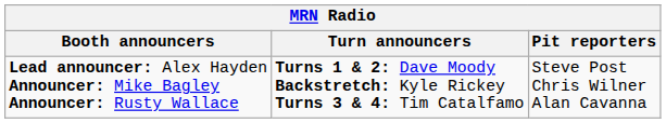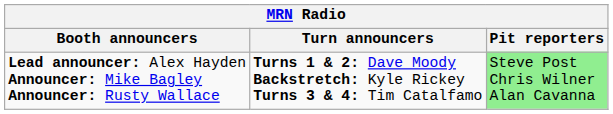row 3 | Pit reporters: no background -> lightgreen background
